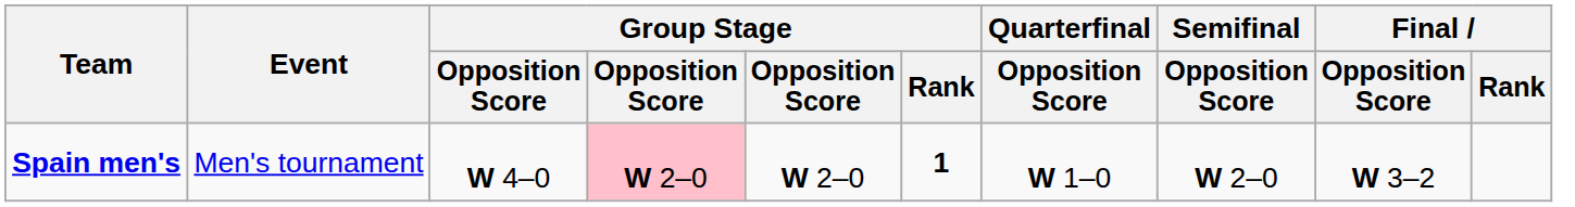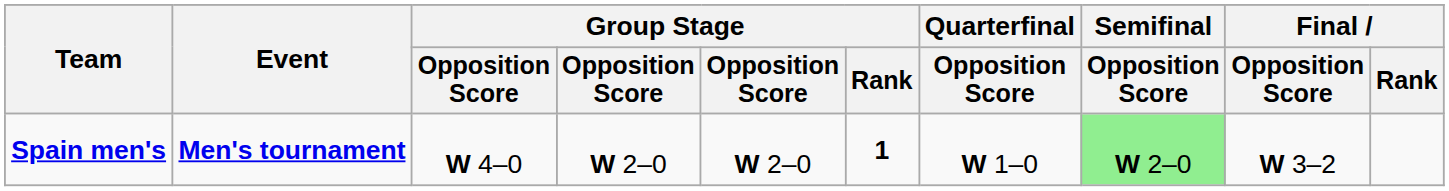Spain men's | Event: normal -> bold
Spain men's | column 4: pink background -> no background
Spain men's | Semifinal / Opposition Score: no background -> lightgreen background
